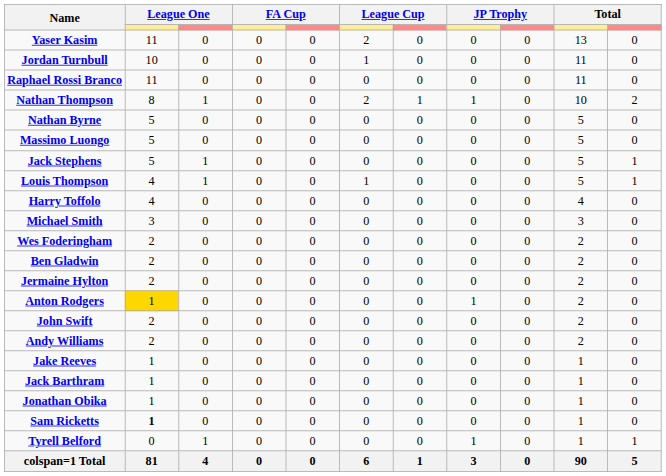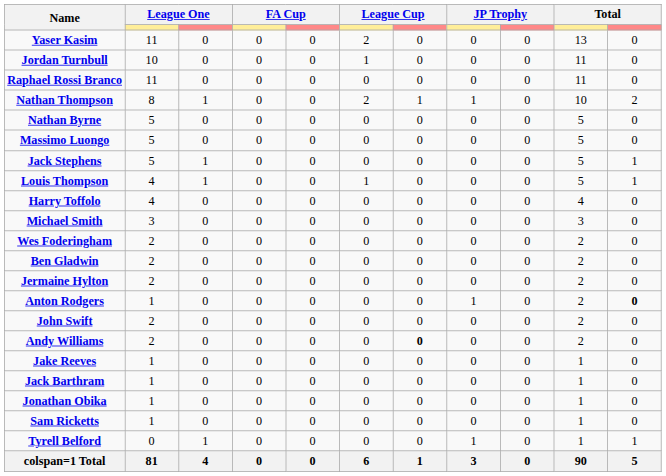Anton Rodgers | column 2: gold background -> no background
Anton Rodgers | column 11: normal -> bold
Andy Williams | column 7: normal -> bold
Sam Ricketts | column 2: bold -> normal
